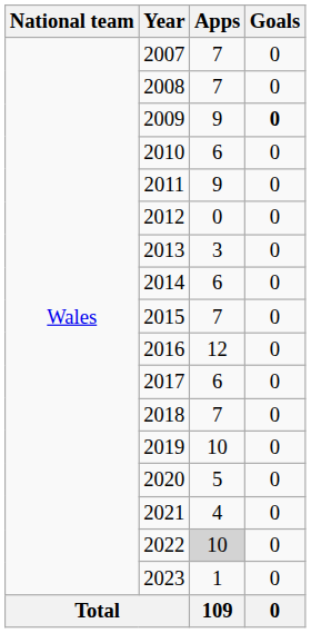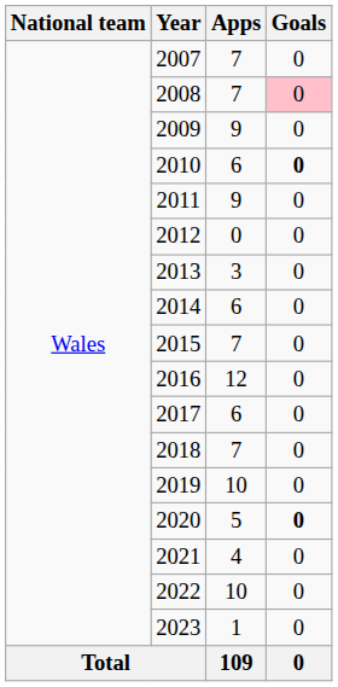2008 | Goals: no background -> pink background
2009 | Goals: bold -> normal
2010 | Goals: normal -> bold
2020 | Goals: normal -> bold
2022 | Apps: lightgrey background -> no background
